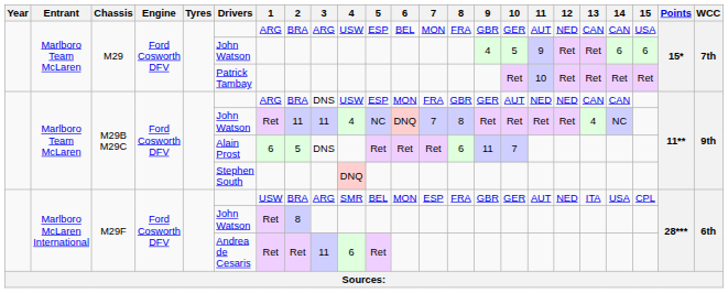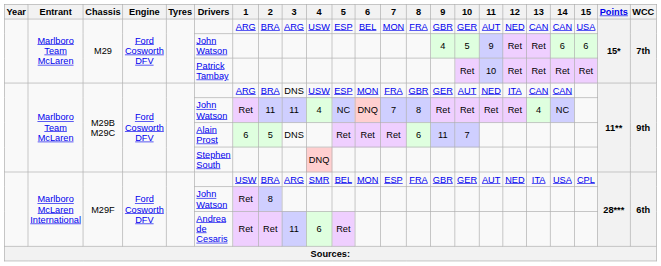row 5 | 12: NED -> ITA
